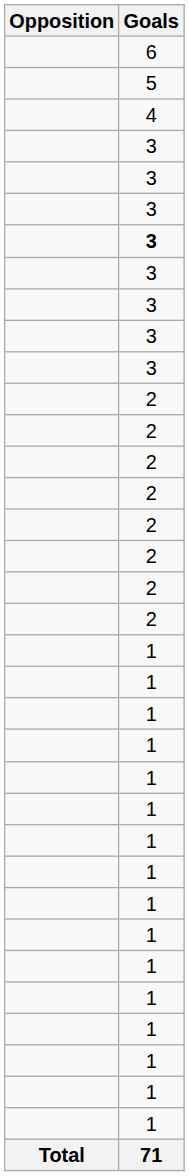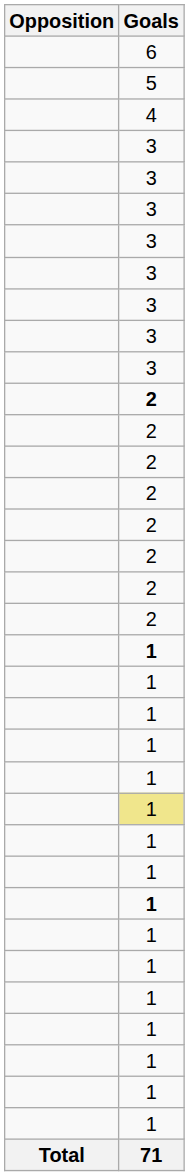row 8 | Goals: bold -> normal
row 13 | Goals: normal -> bold
row 21 | Goals: normal -> bold
row 26 | Goals: no background -> khaki background
row 29 | Goals: normal -> bold
